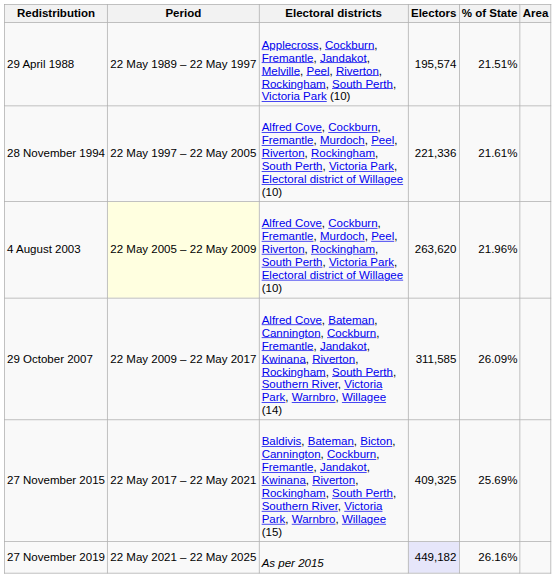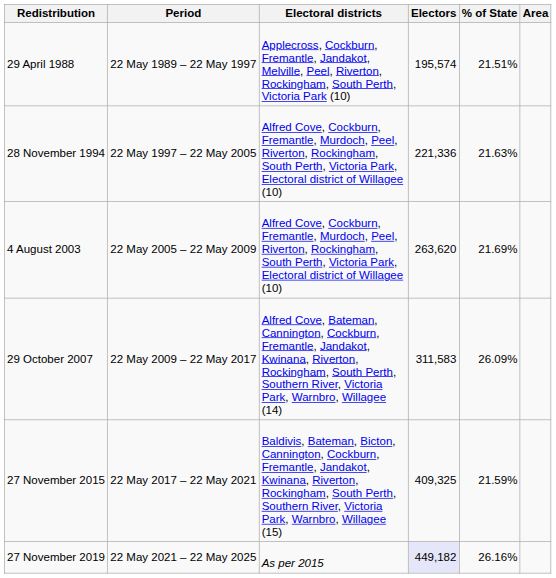28 November 1994 | % of State: 21.61% -> 21.63%
4 August 2003 | Period: lightyellow background -> no background
4 August 2003 | % of State: 21.96% -> 21.69%
29 October 2007 | Electors: 311,585 -> 311,583
27 November 2015 | % of State: 25.69% -> 21.59%
